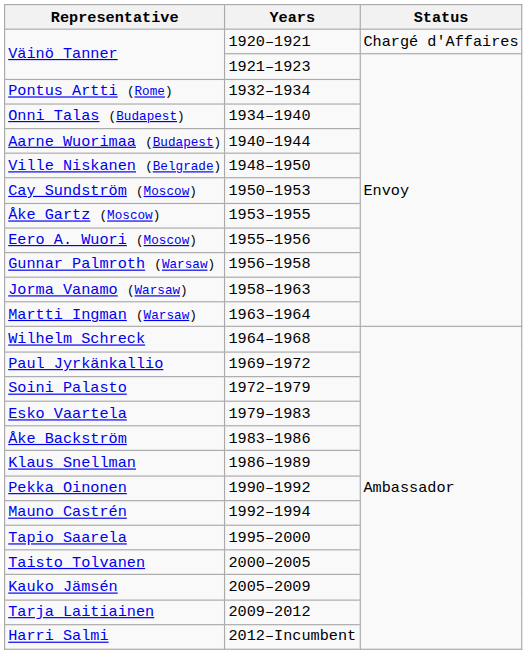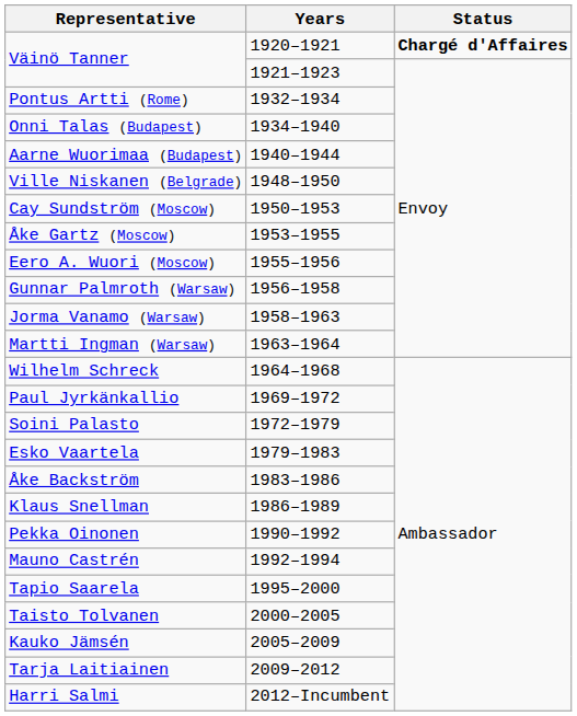Väinö Tanner / 1920–1921 | Status: normal -> bold
